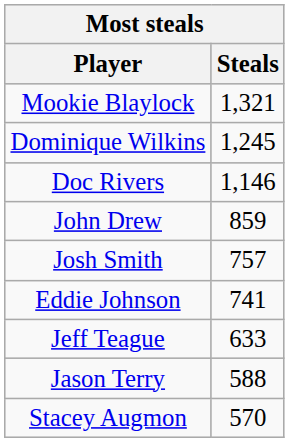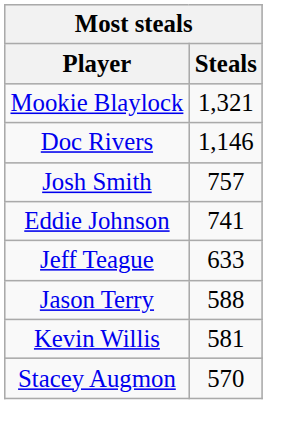- row: Dominique Wilkins | 1,245
- row: John Drew | 859
+ row: Kevin Willis | 581
